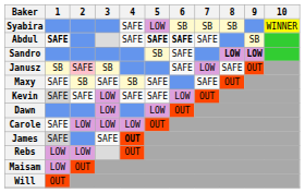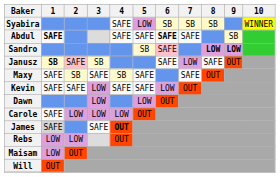Abdul | 5: bold -> normal
Sandro | 6: no background -> pink background
Janusz | 1: normal -> bold
Kevin | 1: lightgrey background -> no background
